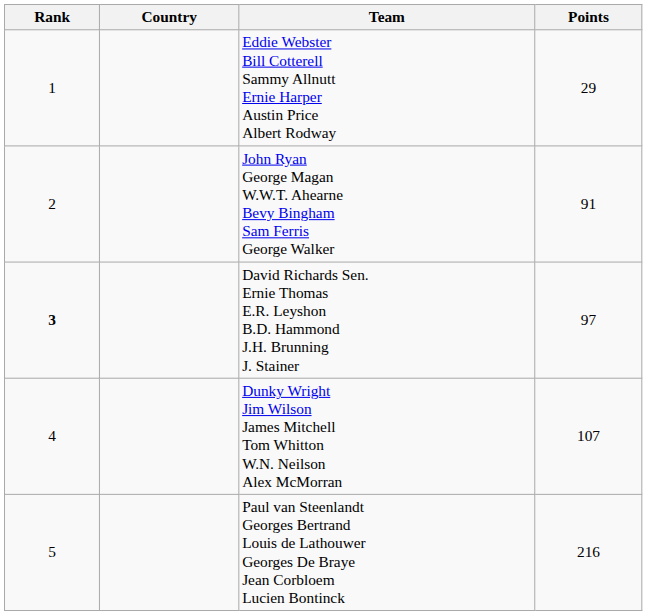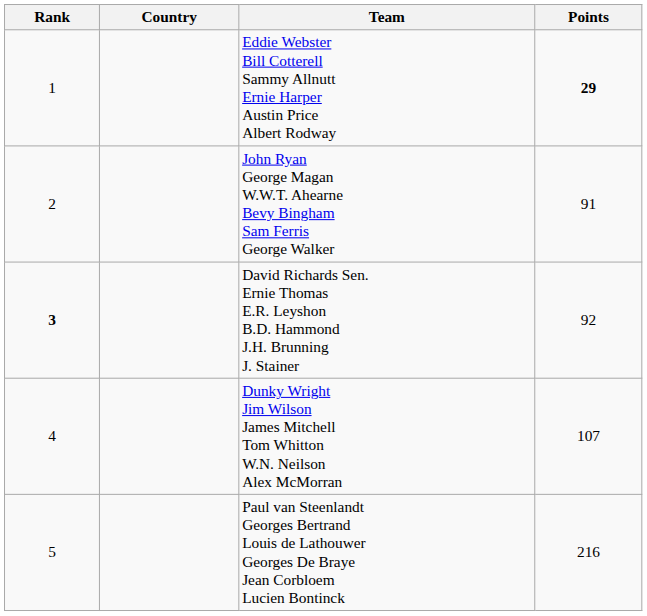row 2 | Points: normal -> bold
row 4 | Points: 97 -> 92
